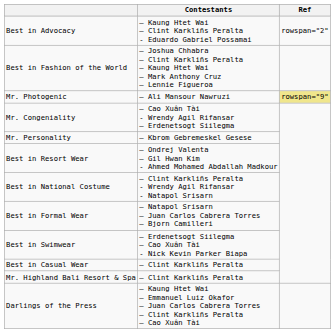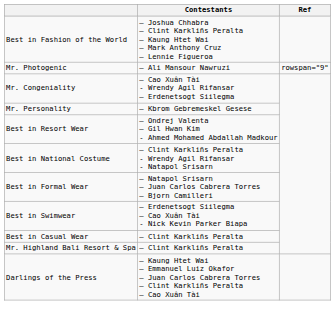- row: Best in Advocacy | – Kaung Htet Wai – Clint Karkliñs Peralta - Eduardo Gabriel Possamai | rowspan="2"
Mr. Photogenic | Ref: khaki background -> no background
